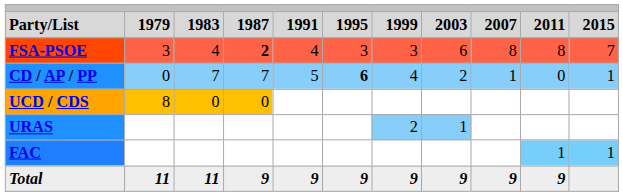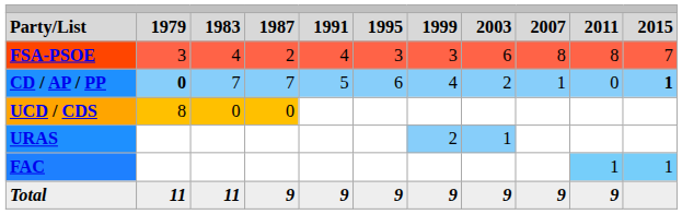FSA-PSOE | column 4: bold -> normal
CD / AP / PP | column 2: normal -> bold
CD / AP / PP | column 6: bold -> normal
CD / AP / PP | column 11: normal -> bold
